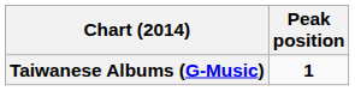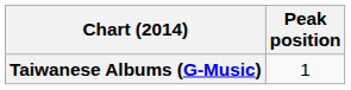Taiwanese Albums (G-Music) | Peak position: bold -> normal
